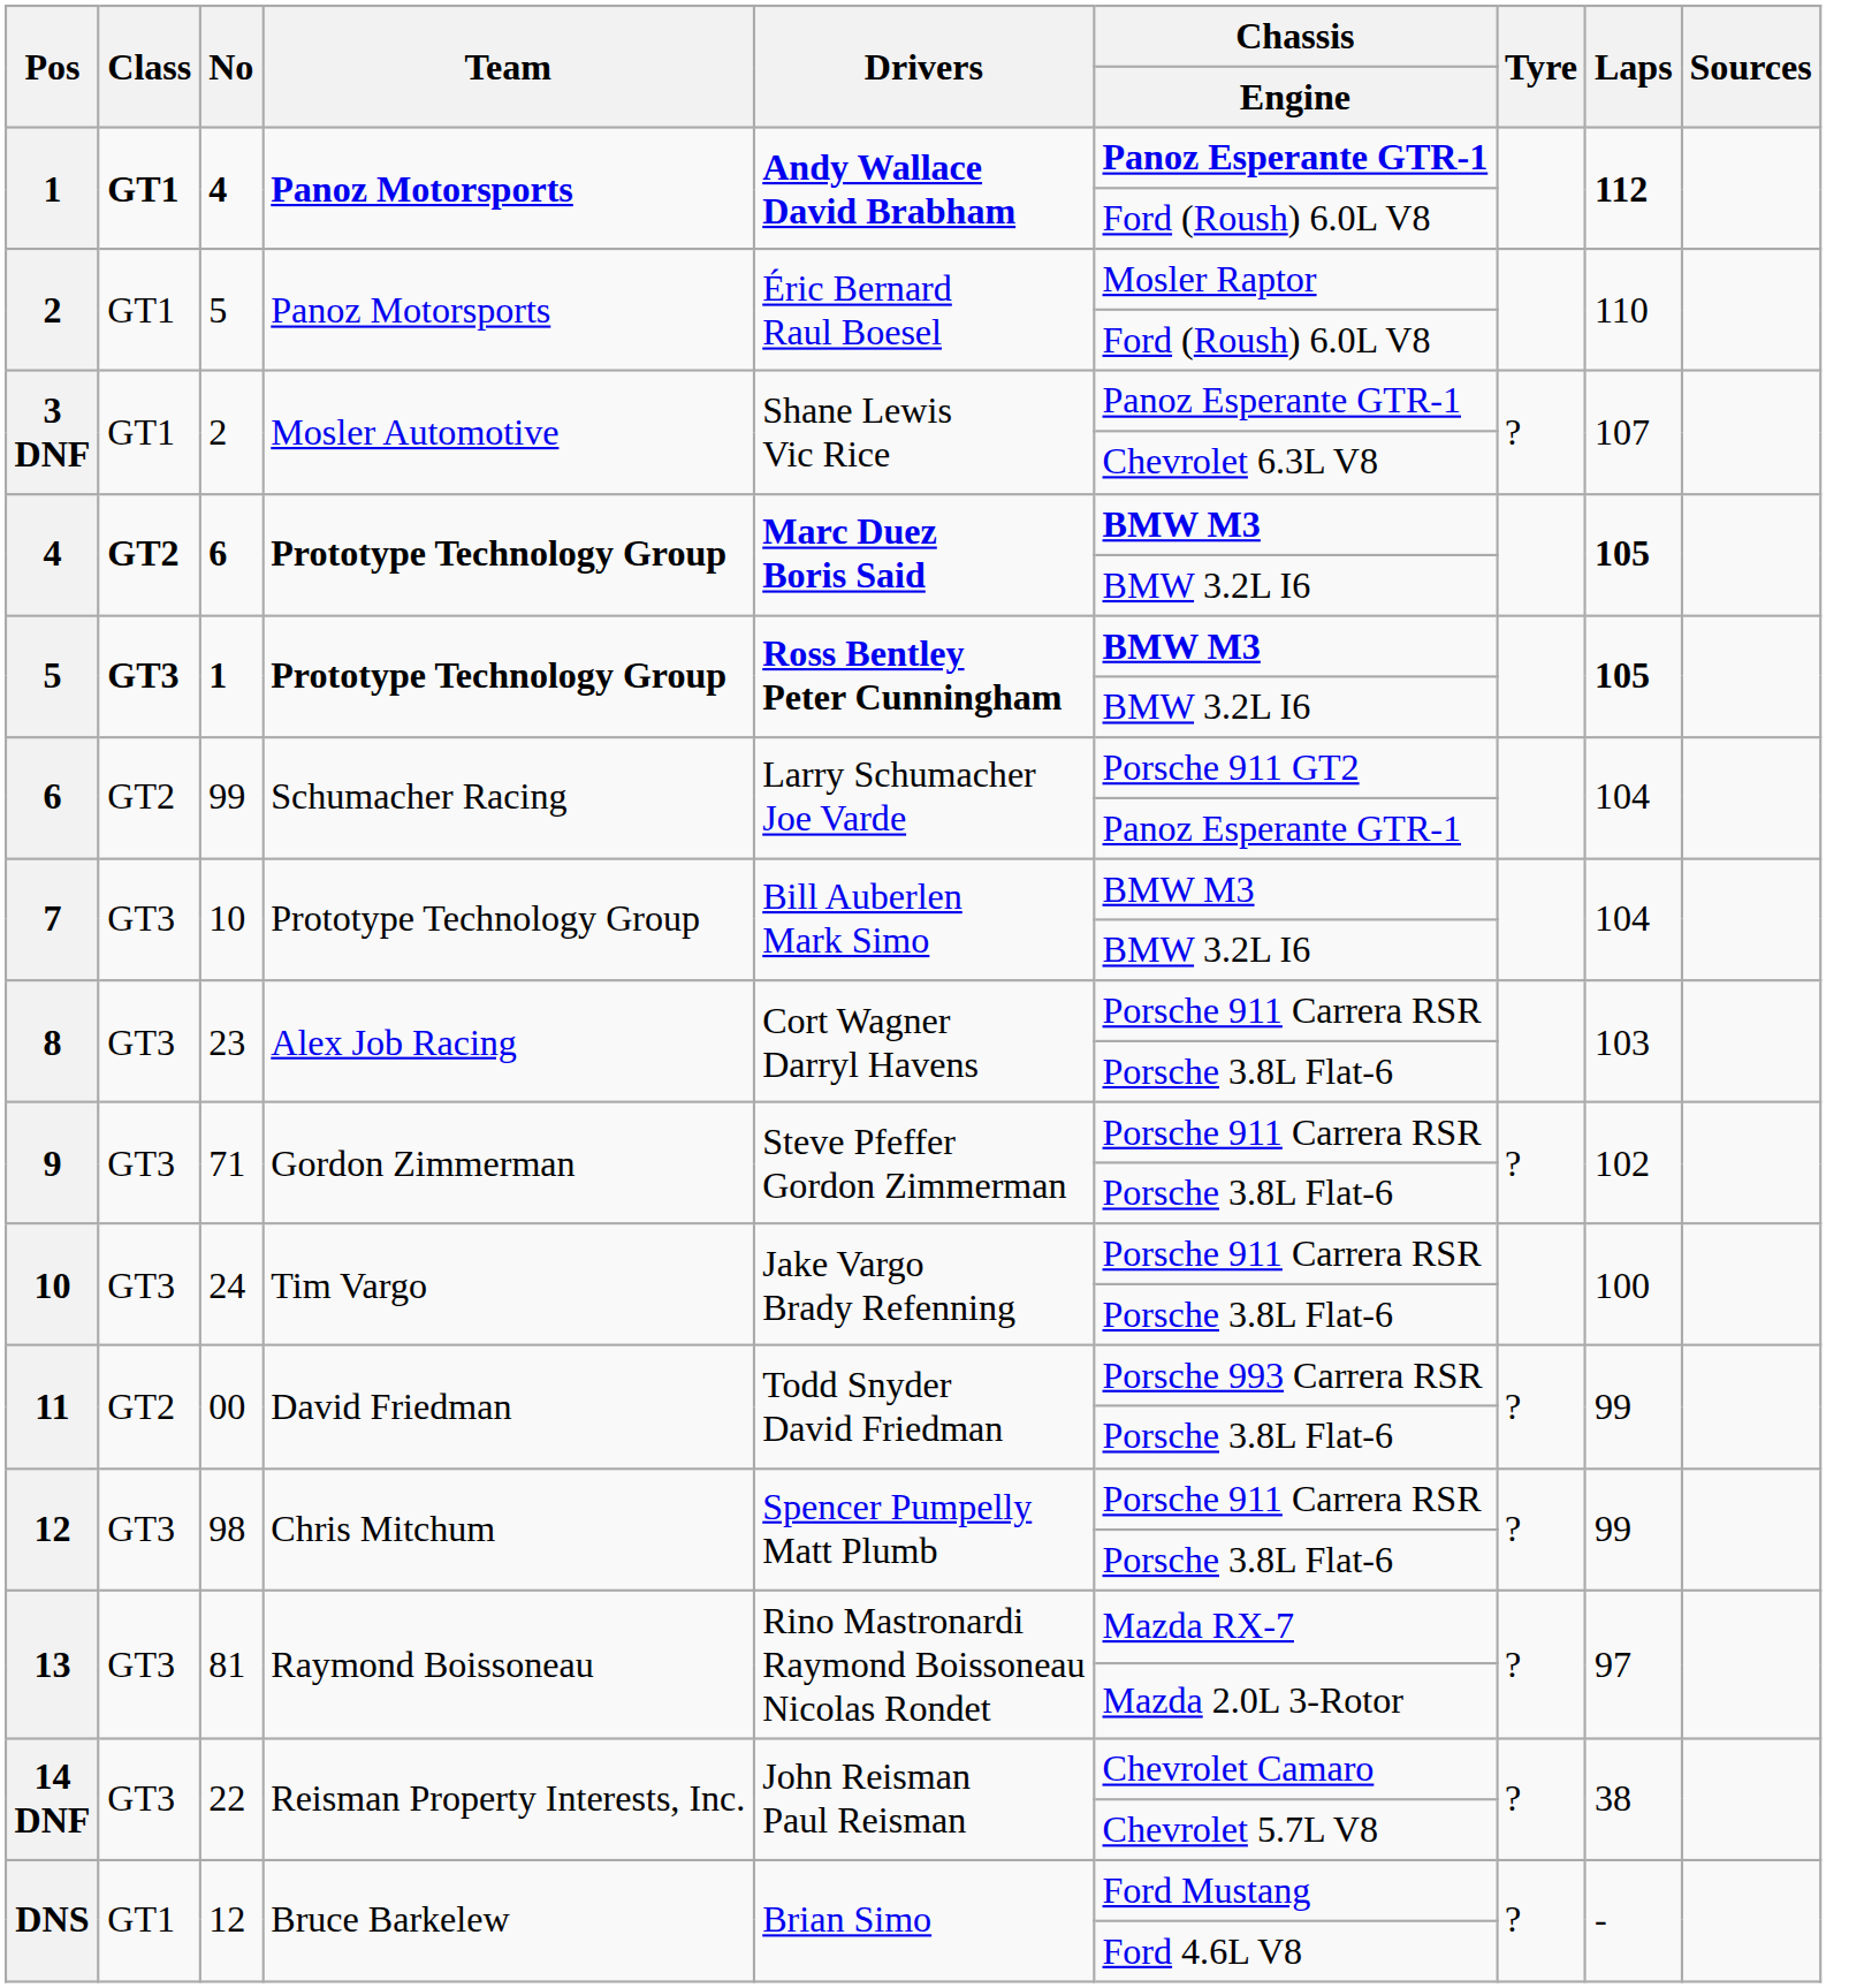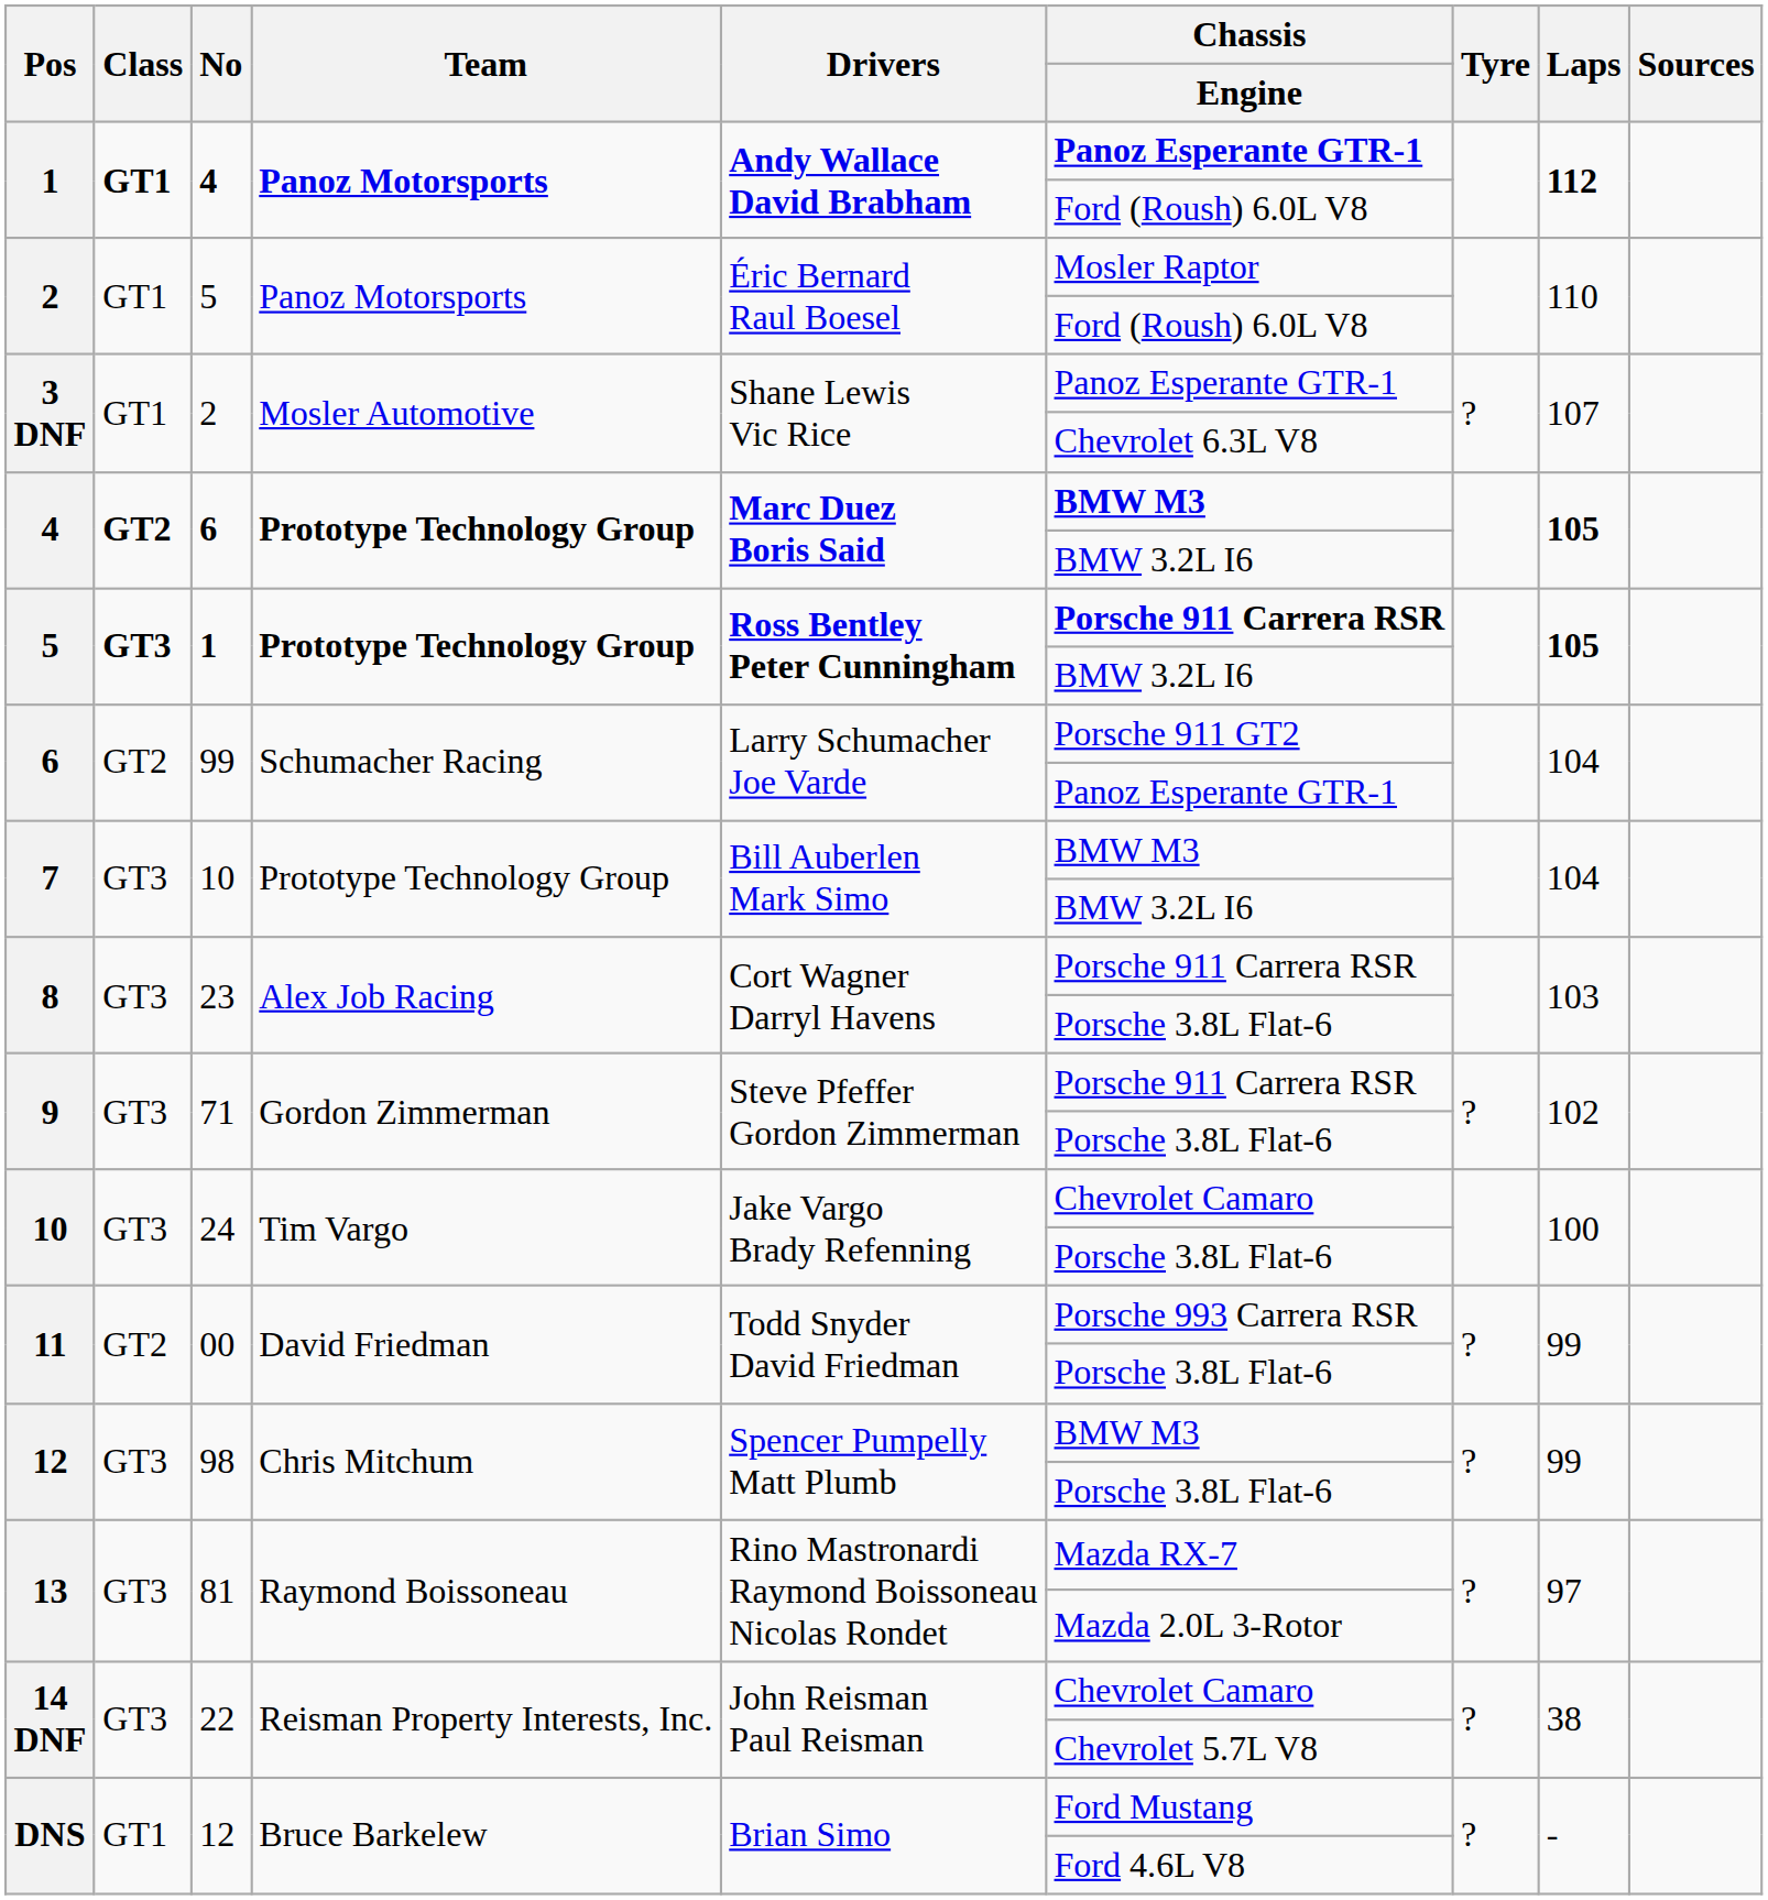row 11 | Chassis / Engine: BMW M3 -> Porsche 911 Carrera RSR
row 21 | Chassis / Engine: Porsche 911 Carrera RSR -> Chevrolet Camaro
row 25 | Chassis / Engine: Porsche 911 Carrera RSR -> BMW M3
